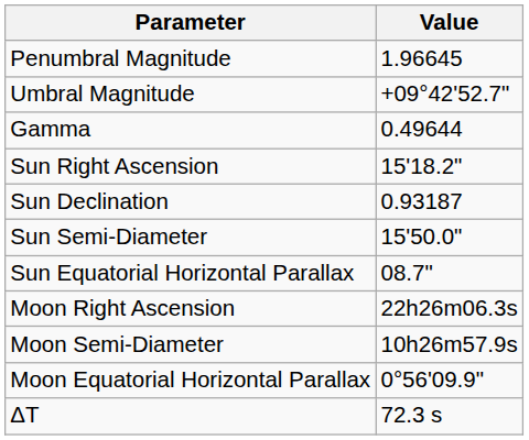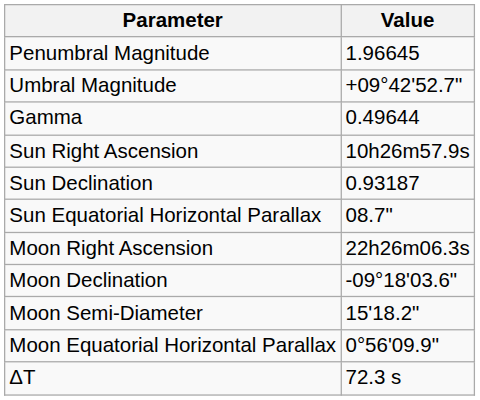Sun Right Ascension | Value: 15'18.2" -> 10h26m57.9s
- row: Sun Semi-Diameter | 15'50.0"
+ row: Moon Declination | -09°18'03.6"
Moon Semi-Diameter | Value: 10h26m57.9s -> 15'18.2"
